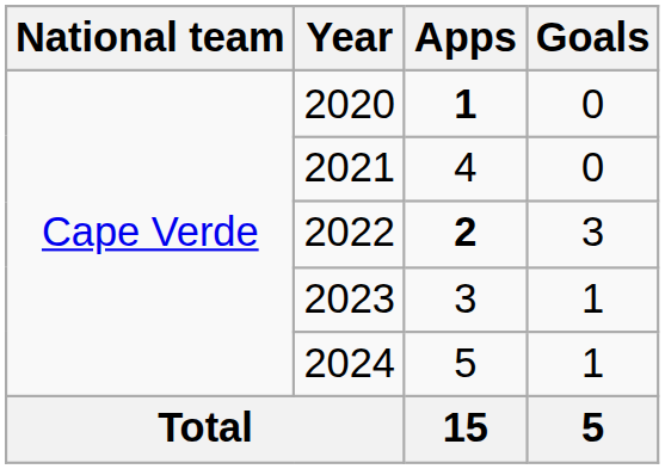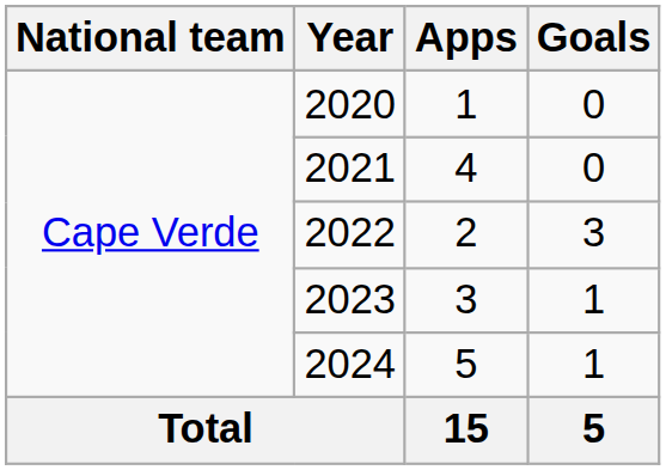2020 | Apps: bold -> normal
2022 | Apps: bold -> normal
